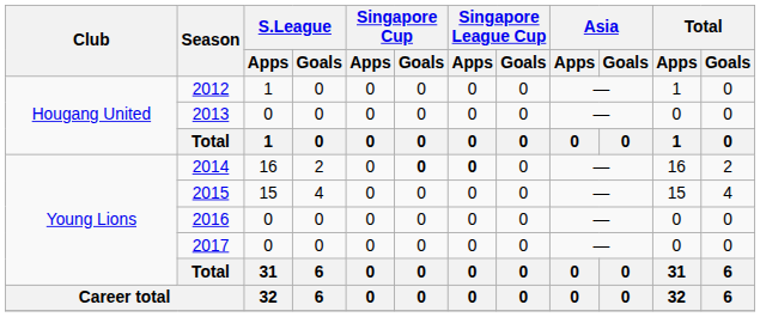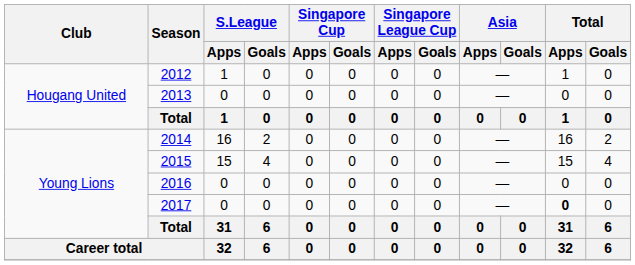2014 | Singapore Cup / Goals: bold -> normal
2014 | Singapore League Cup / Apps: bold -> normal
2017 | Total / Apps: normal -> bold
